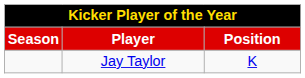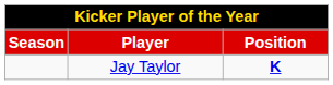Jay Taylor | Position: normal -> bold
